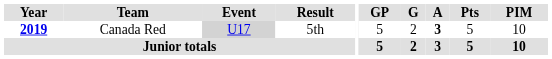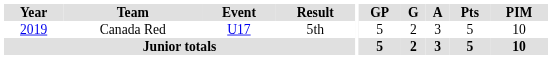Canada Red | Year: bold -> normal
Canada Red | Event: lightgrey background -> no background
Canada Red | A: bold -> normal
